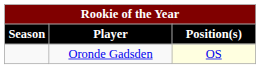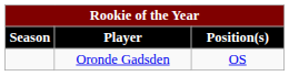Oronde Gadsden | Position(s): lightyellow background -> no background
